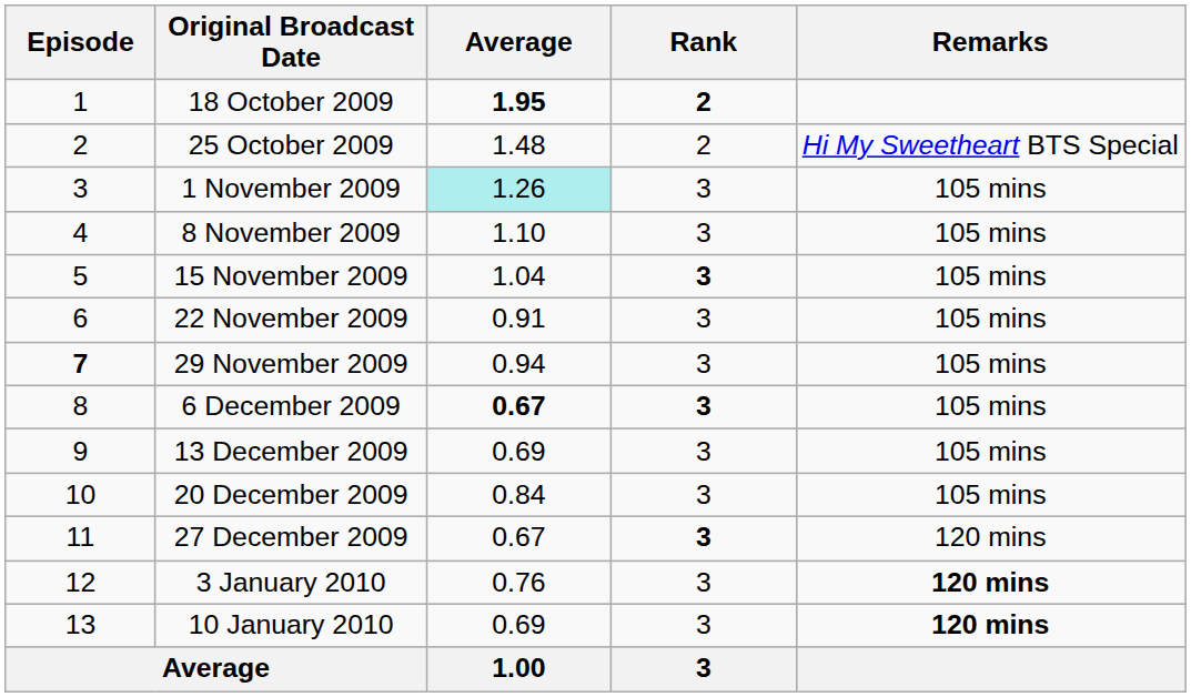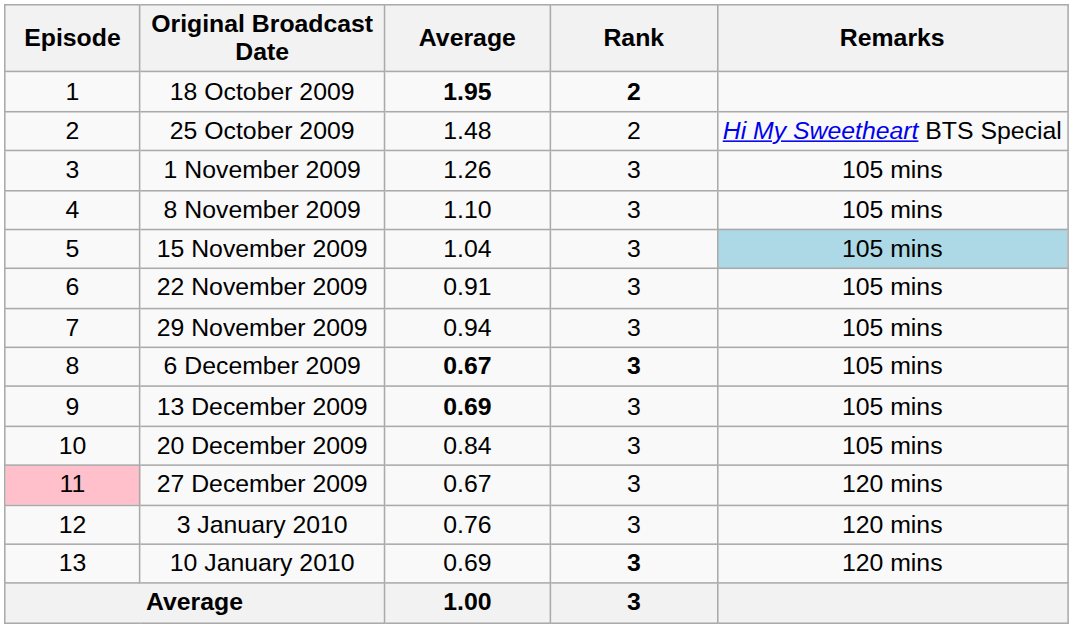1 November 2009 | Average: paleturquoise background -> no background
15 November 2009 | Rank: bold -> normal
15 November 2009 | Remarks: no background -> lightblue background
29 November 2009 | Episode: bold -> normal
13 December 2009 | Average: normal -> bold
27 December 2009 | Episode: no background -> pink background
27 December 2009 | Rank: bold -> normal
3 January 2010 | Remarks: bold -> normal
10 January 2010 | Rank: normal -> bold
10 January 2010 | Remarks: bold -> normal
